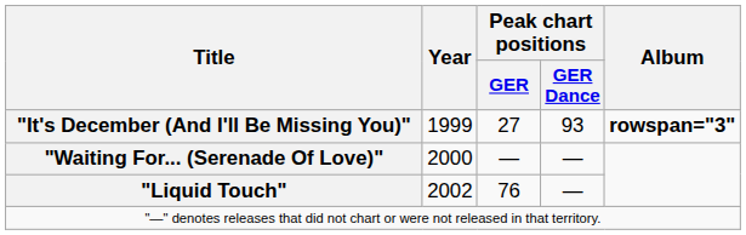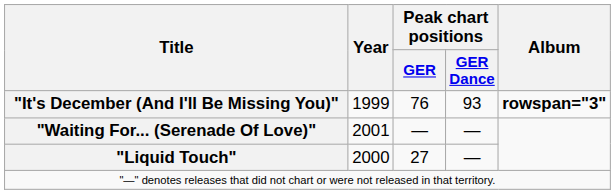"It's December (And I'll Be Missing You)" | Peak chart positions / GER: 27 -> 76
"Waiting For... (Serenade Of Love)" | Year: 2000 -> 2001
"Liquid Touch" | Year: 2002 -> 2000
"Liquid Touch" | Peak chart positions / GER: 76 -> 27
